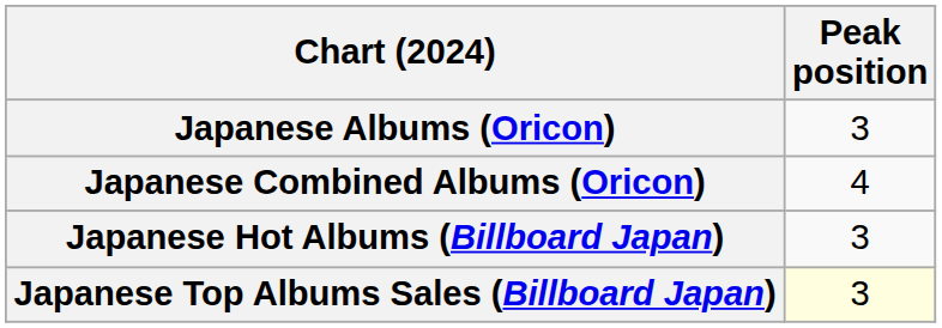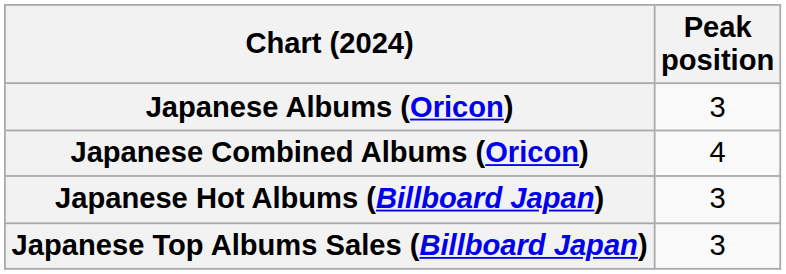Japanese Top Albums Sales (Billboard Japan) | Peak position: lightyellow background -> no background
